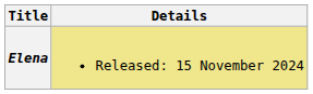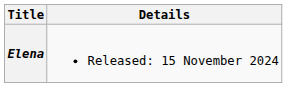Elena | Details: khaki background -> no background
